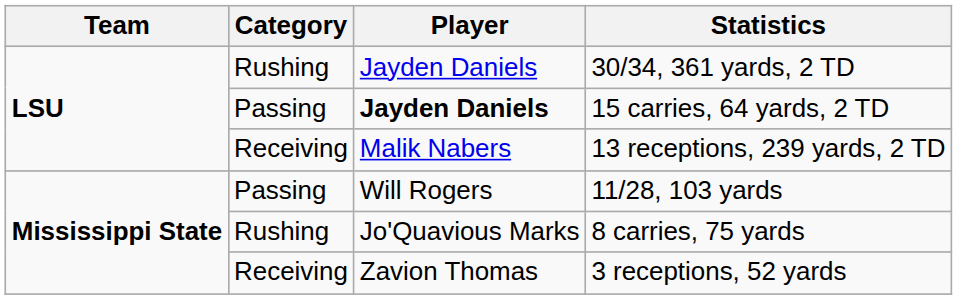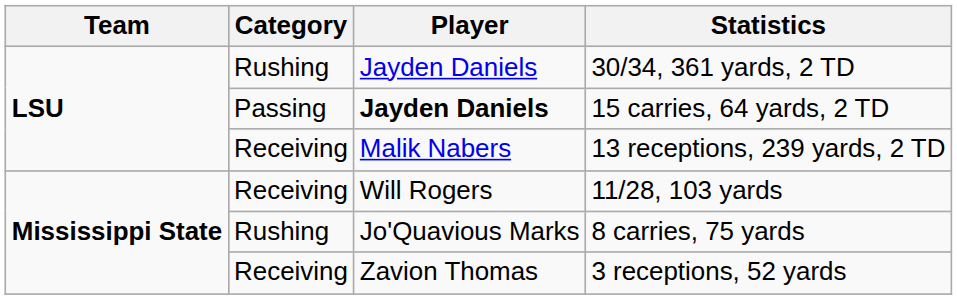11/28, 103 yards | Category: Passing -> Receiving
